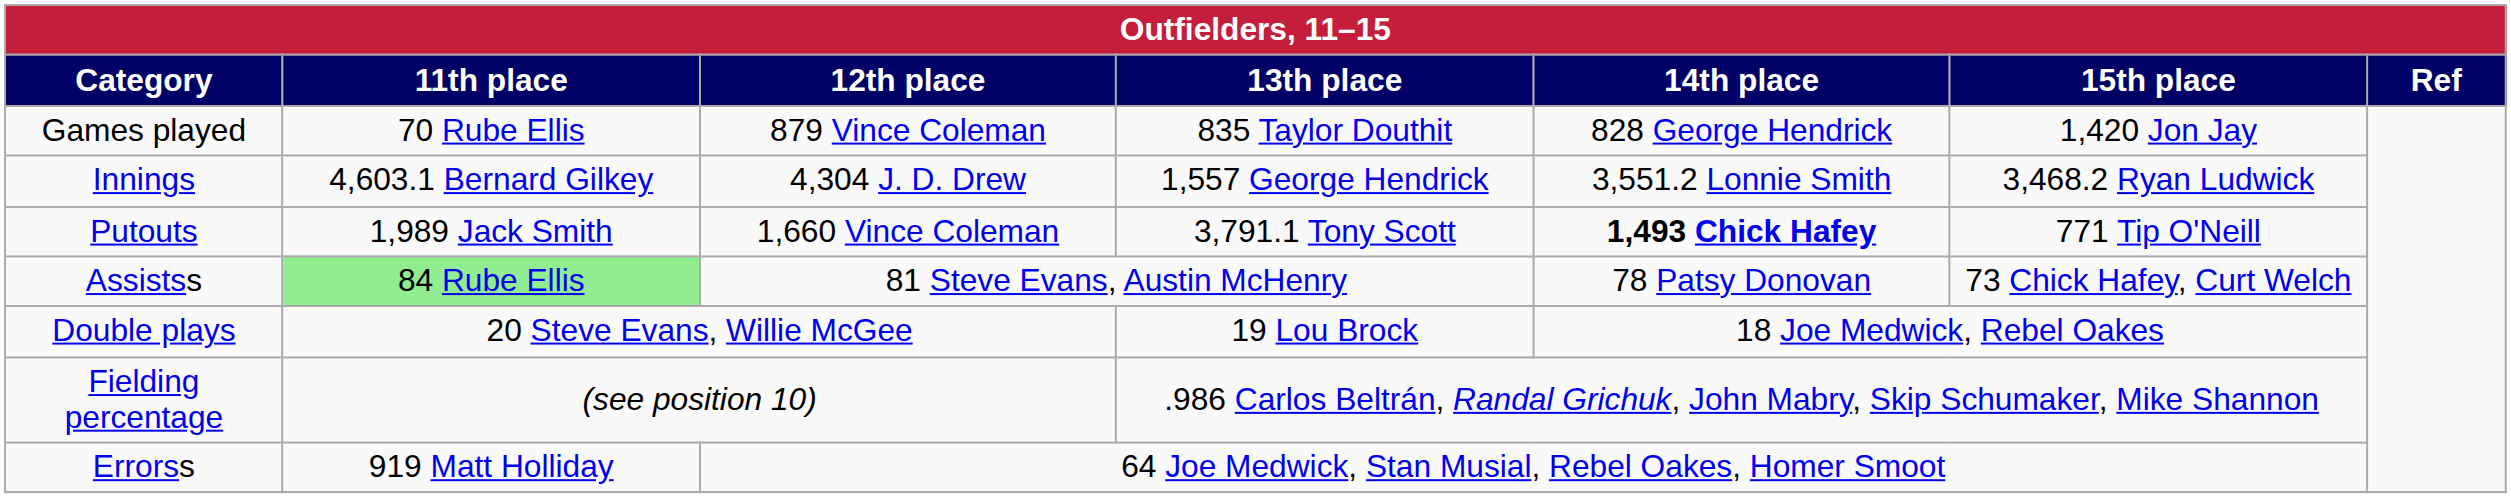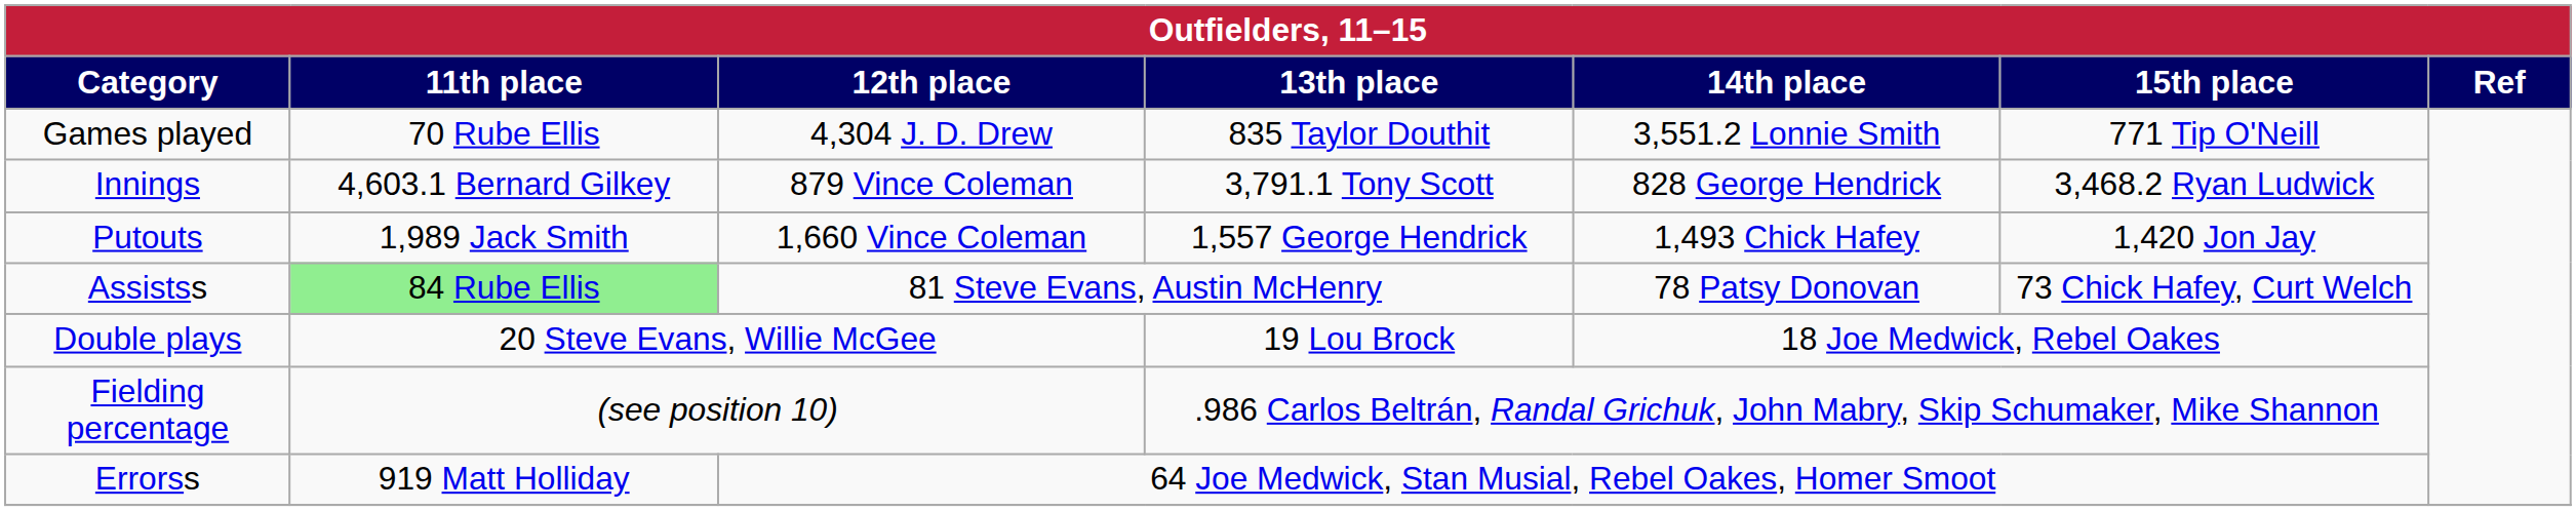Games played | 12th place: 879 Vince Coleman -> 4,304 J. D. Drew
Games played | 14th place: 828 George Hendrick -> 3,551.2 Lonnie Smith
Games played | 15th place: 1,420 Jon Jay -> 771 Tip O'Neill
Innings | 12th place: 4,304 J. D. Drew -> 879 Vince Coleman
Innings | 13th place: 1,557 George Hendrick -> 3,791.1 Tony Scott
Innings | 14th place: 3,551.2 Lonnie Smith -> 828 George Hendrick
Putouts | 13th place: 3,791.1 Tony Scott -> 1,557 George Hendrick
Putouts | 14th place: bold -> normal
Putouts | 15th place: 771 Tip O'Neill -> 1,420 Jon Jay
